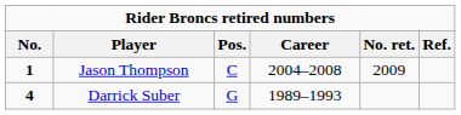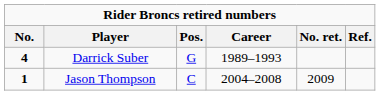rows swapped: Jason Thompson <-> Darrick Suber
